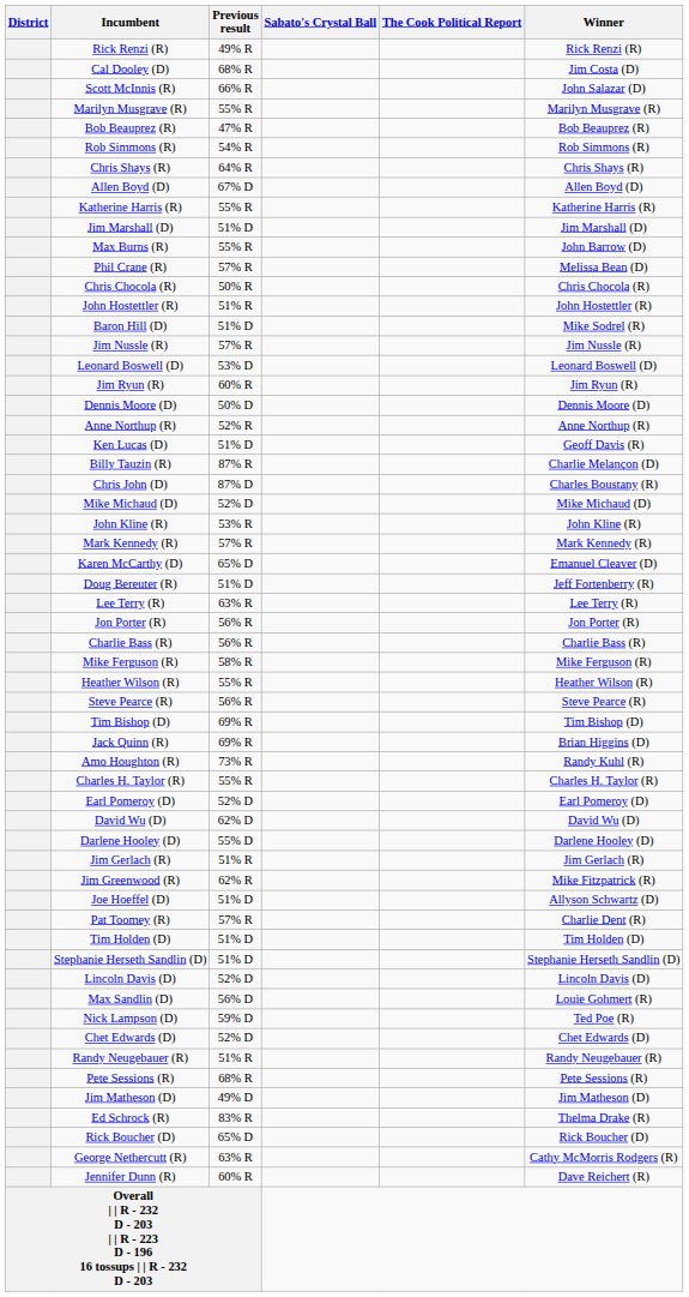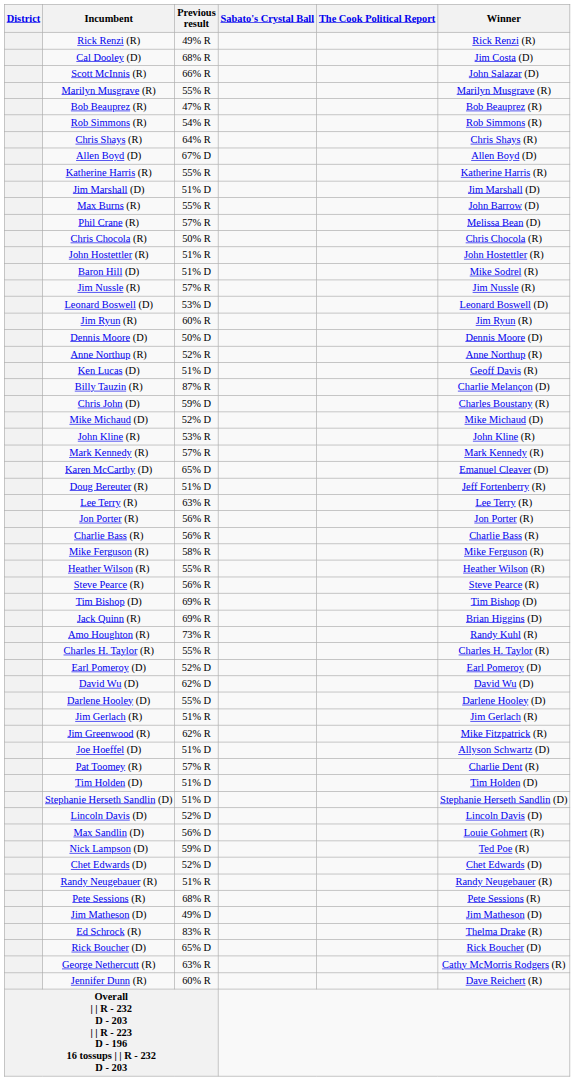Chris John (D) | Previous result: 87% D -> 59% D
